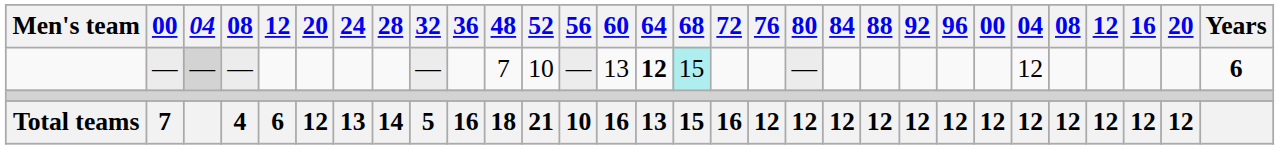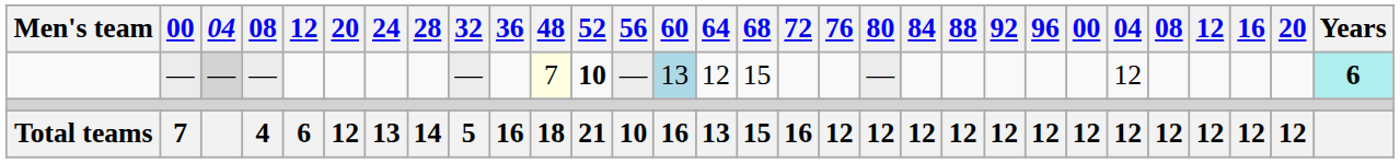row 2 | 48: no background -> lightyellow background
row 2 | 52: normal -> bold
row 2 | 60: no background -> lightblue background
row 2 | 64: bold -> normal
row 2 | 68: paleturquoise background -> no background
row 2 | Years: no background -> paleturquoise background
